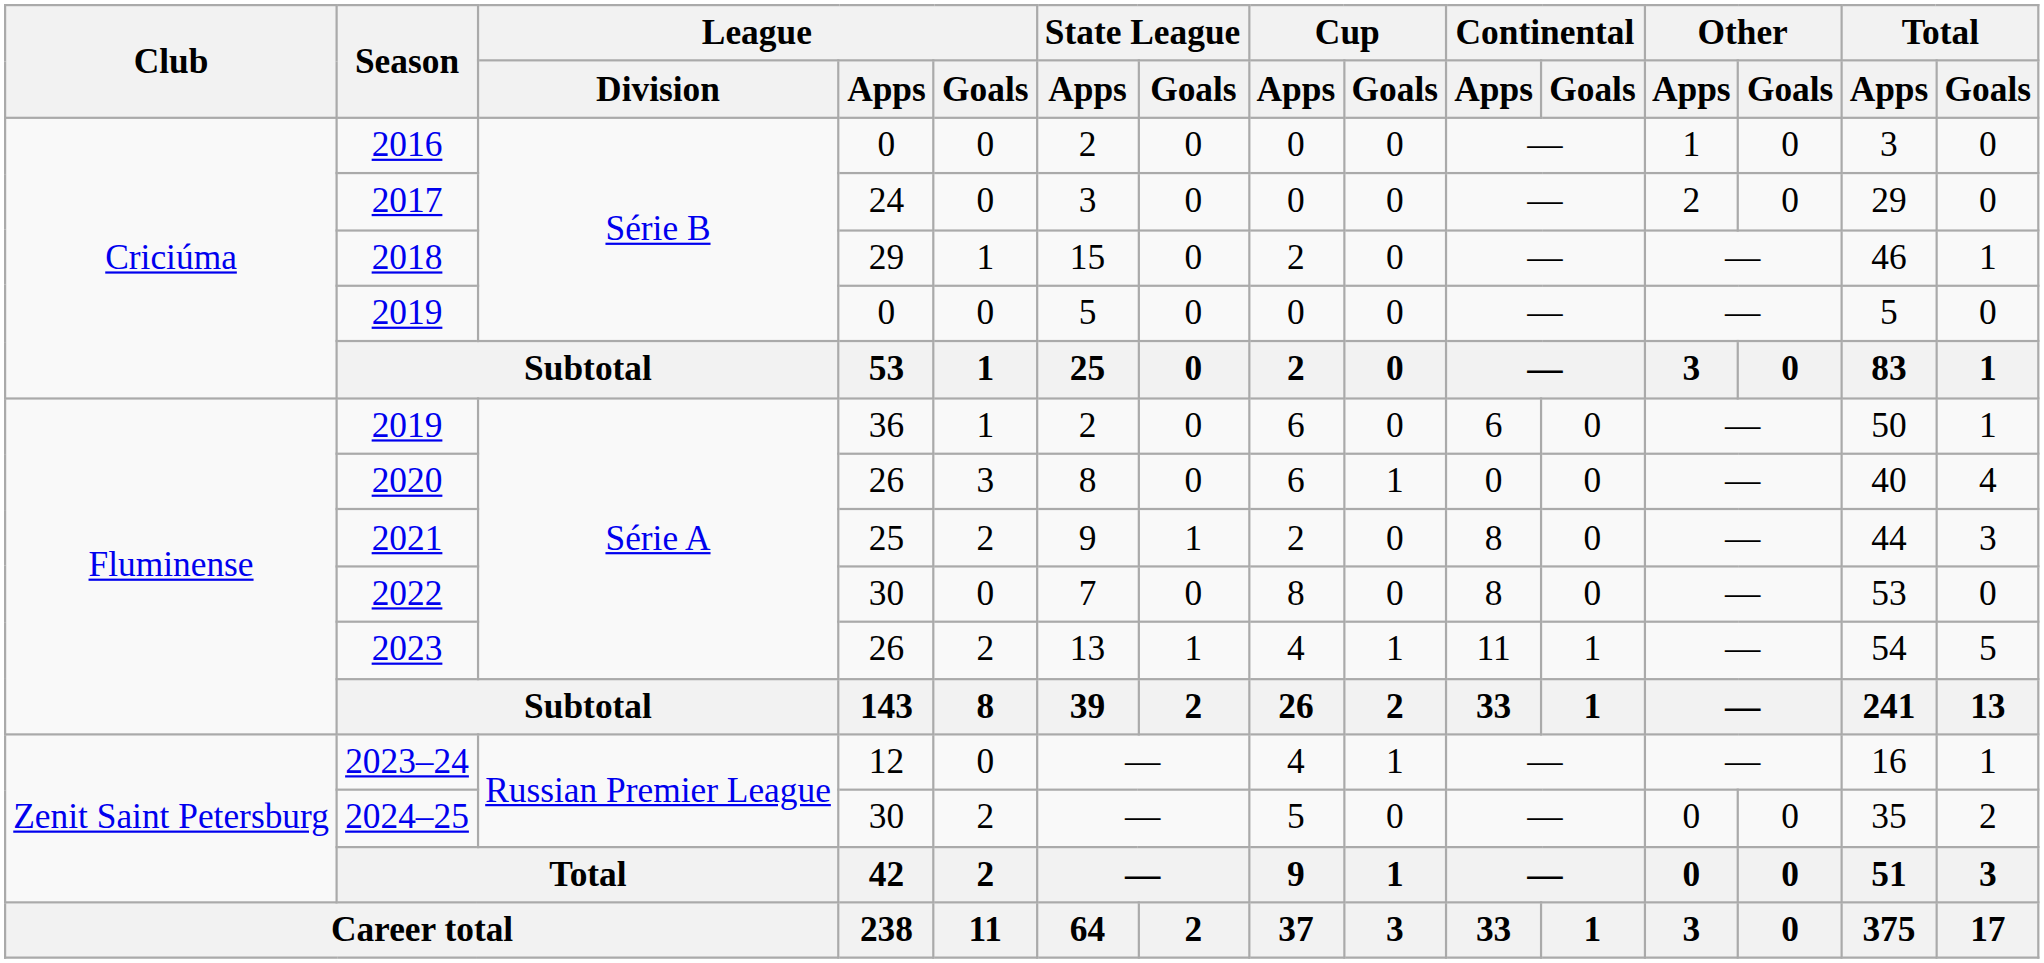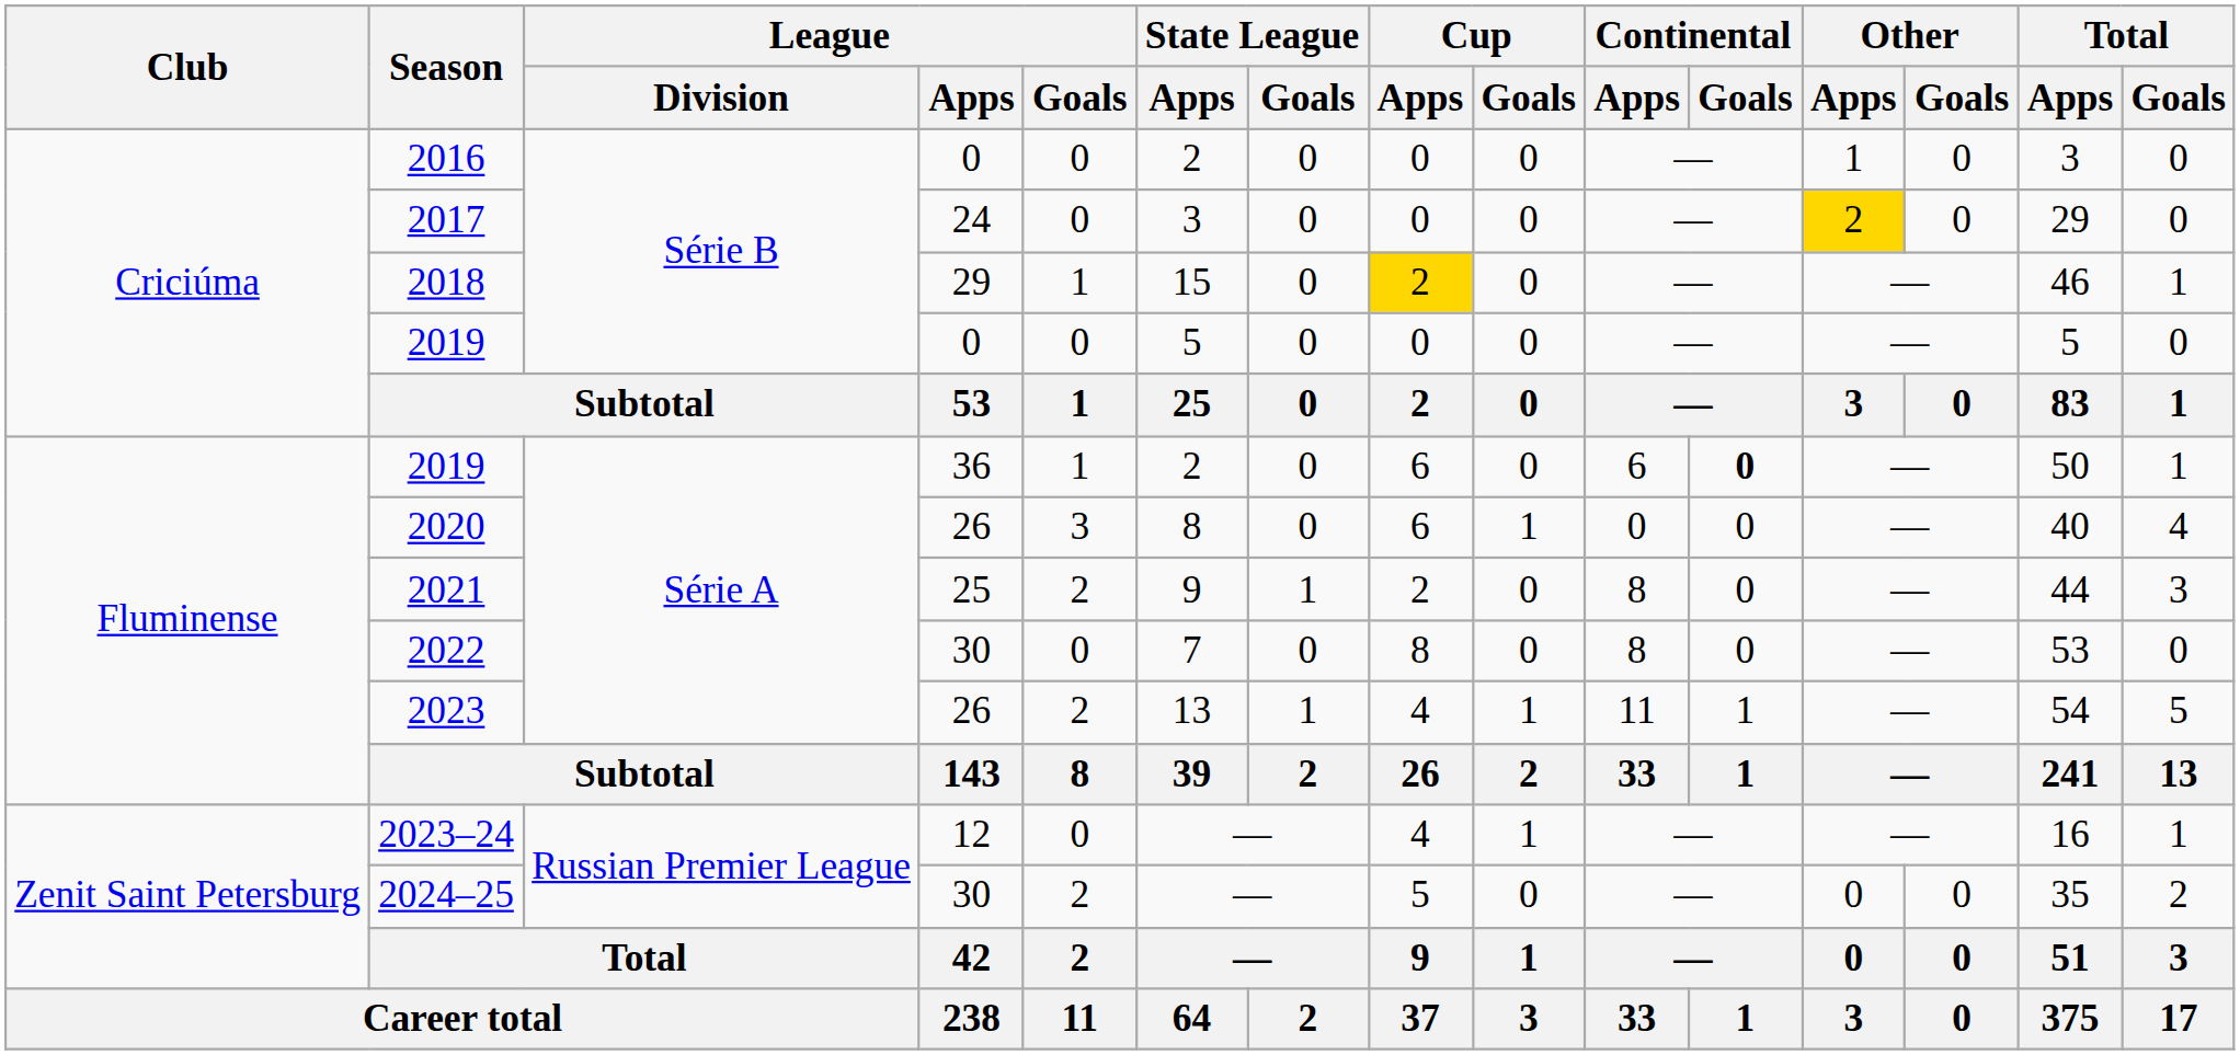2017 | Other / Apps: no background -> gold background
2018 | Cup / Apps: no background -> gold background
2019 / 36 | Continental / Goals: normal -> bold
